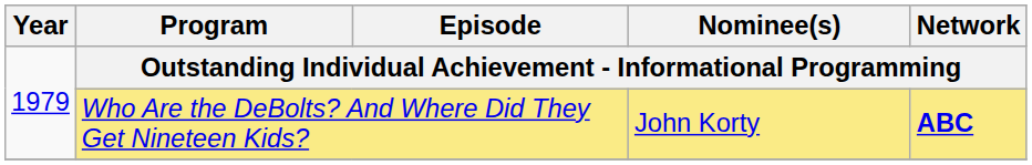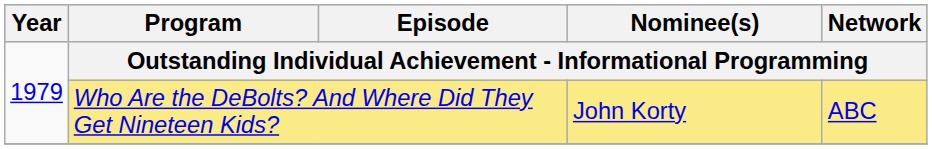Who Are the DeBolts? And Where Did They Get Nineteen Kids? | Network: bold -> normal
